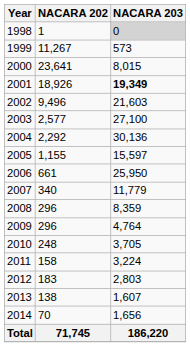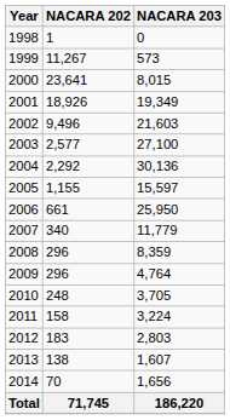1998 | NACARA 203: lightgrey background -> no background
2001 | NACARA 203: bold -> normal
